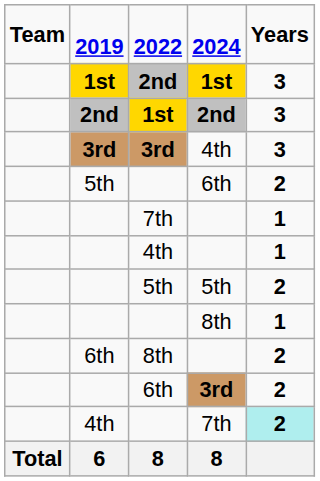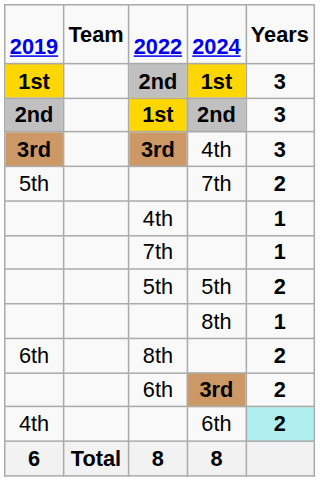columns swapped: Team <-> 2019
row 5 | 2024: 6th -> 7th
row 6 | 2022: 7th -> 4th
row 7 | 2022: 4th -> 7th
row 12 | 2024: 7th -> 6th
